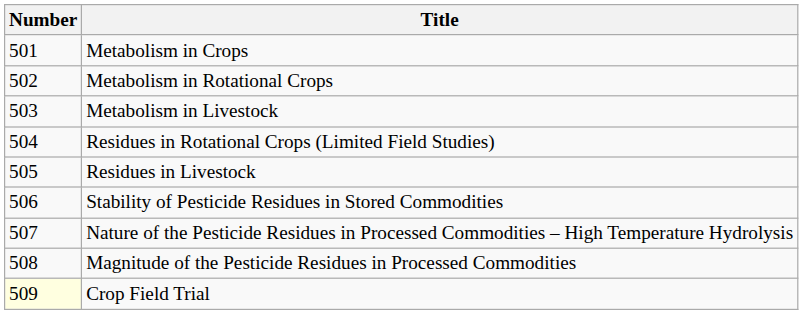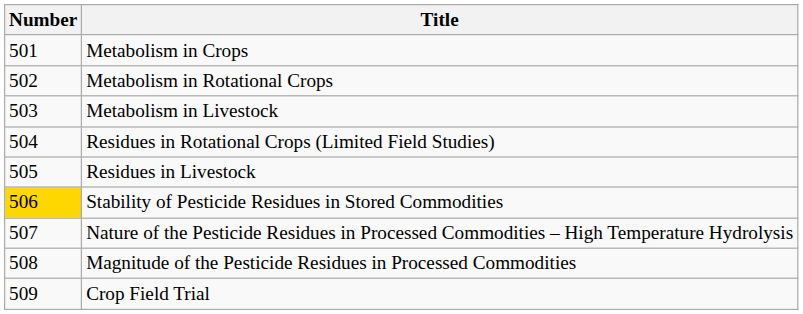Stability of Pesticide Residues in Stored Commodities | Number: no background -> gold background
Crop Field Trial | Number: lightyellow background -> no background
